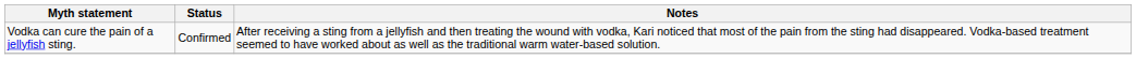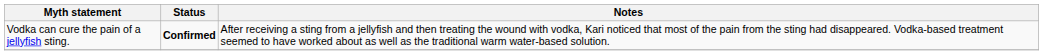Vodka can cure the pain of a jellyfish sting. | Status: normal -> bold
